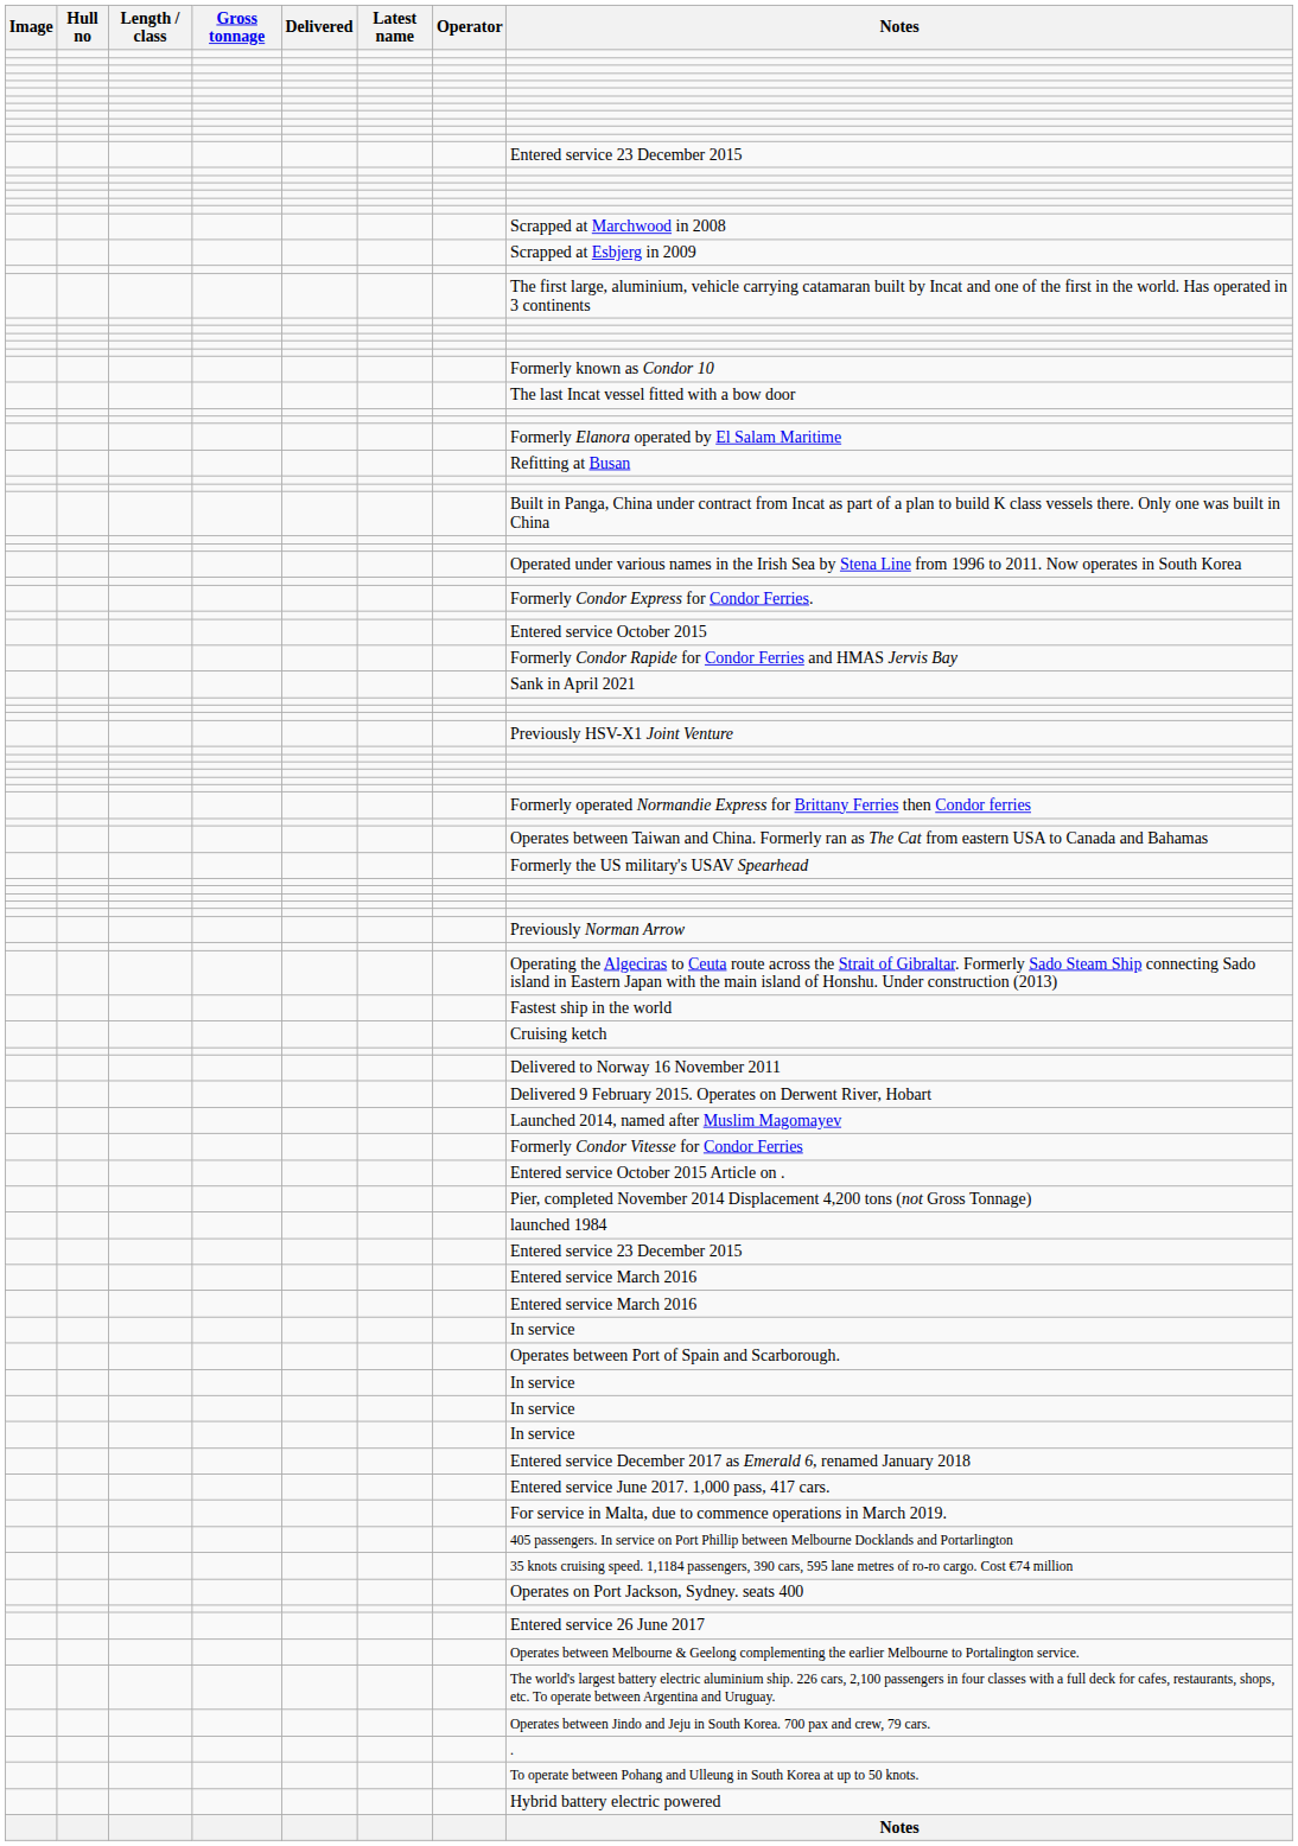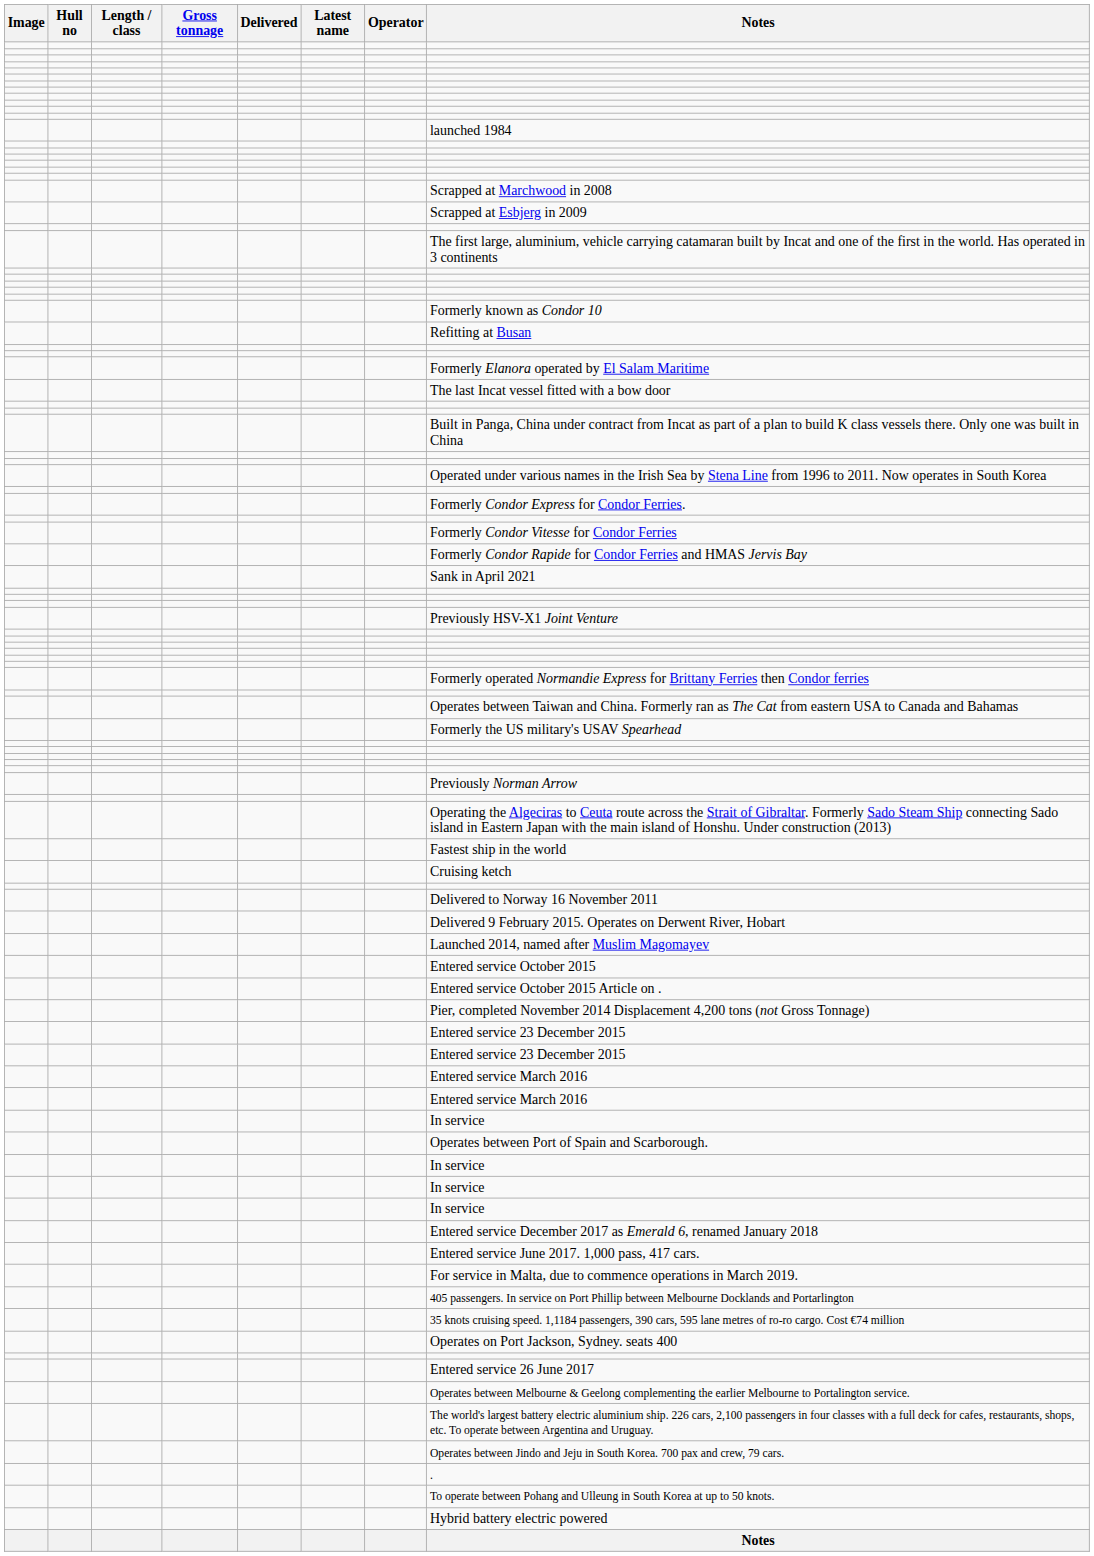row 14 | Notes: Entered service 23 December 2015 -> launched 1984
row 31 | Notes: The last Incat vessel fitted with a bow door -> Refitting at Busan
row 35 | Notes: Refitting at Busan -> The last Incat vessel fitted with a bow door
row 45 | Notes: Entered service October 2015 -> Formerly Condor Vitesse for Condor Ferries
row 76 | Notes: Formerly Condor Vitesse for Condor Ferries -> Entered service October 2015
row 79 | Notes: launched 1984 -> Entered service 23 December 2015
